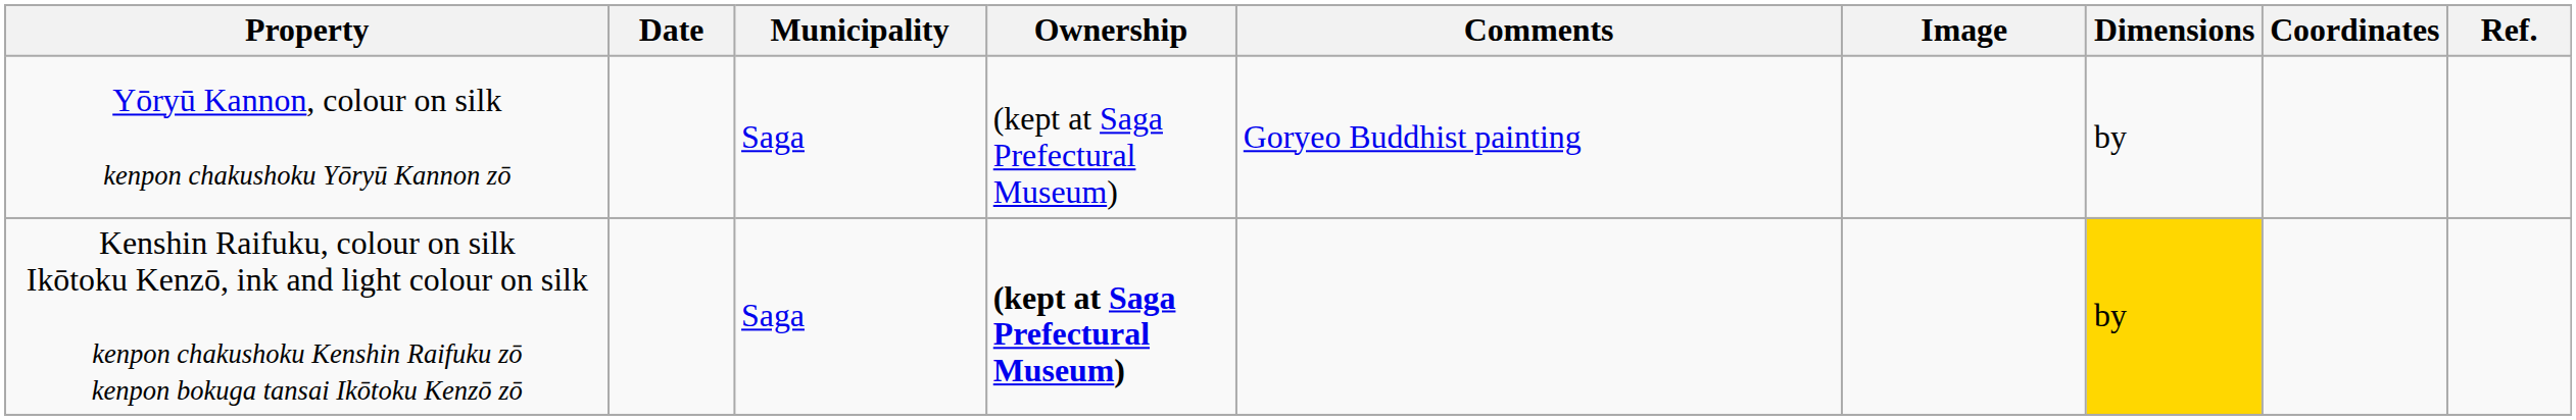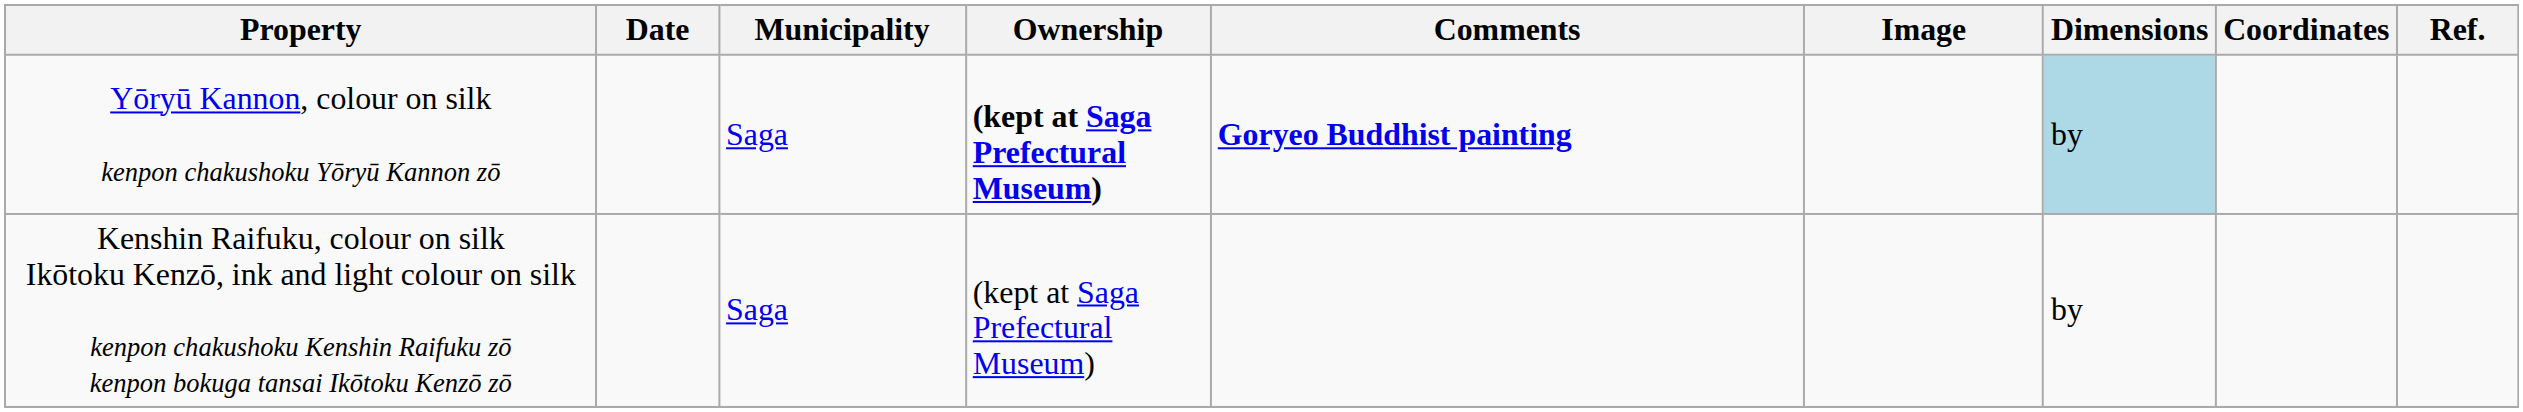row 2 | Ownership: normal -> bold
row 2 | Comments: normal -> bold
row 2 | Dimensions: no background -> lightblue background
row 3 | Ownership: bold -> normal
row 3 | Dimensions: gold background -> no background
